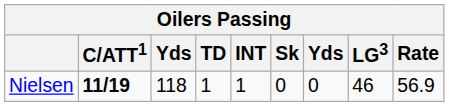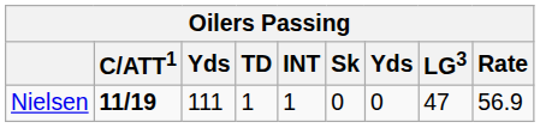Nielsen | column 3: 118 -> 111
Nielsen | LG3: 46 -> 47
